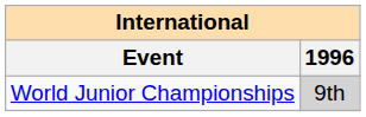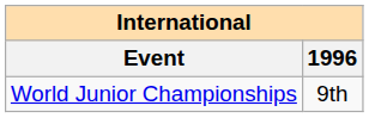World Junior Championships | 1996: lightgrey background -> no background
